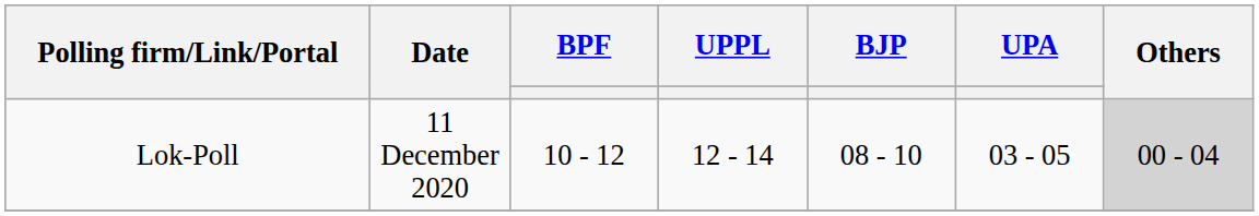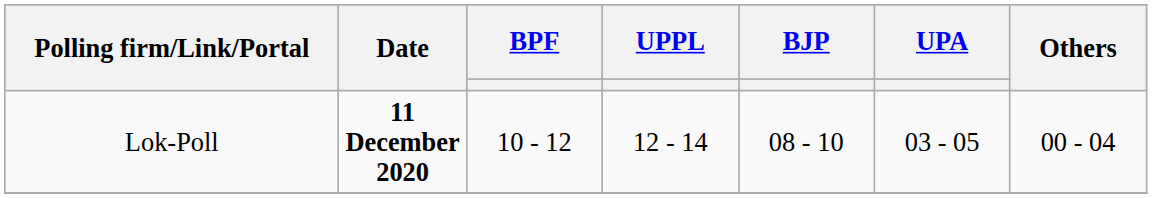Lok-Poll | Date: normal -> bold
Lok-Poll | Others: lightgrey background -> no background
